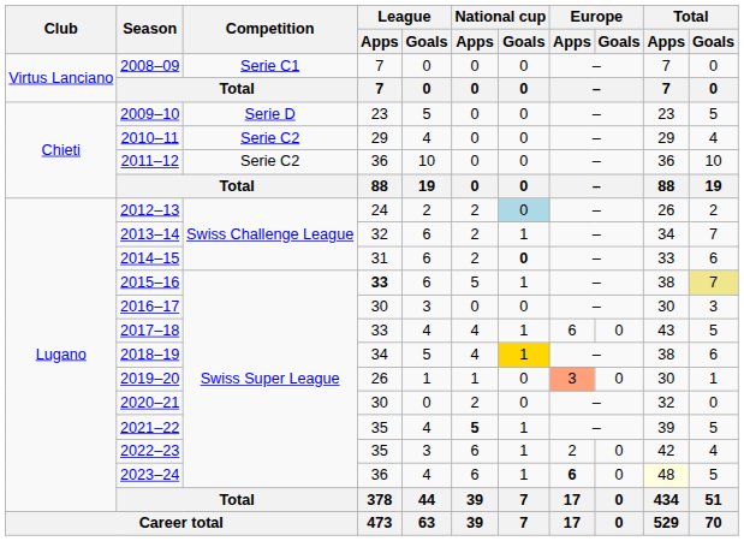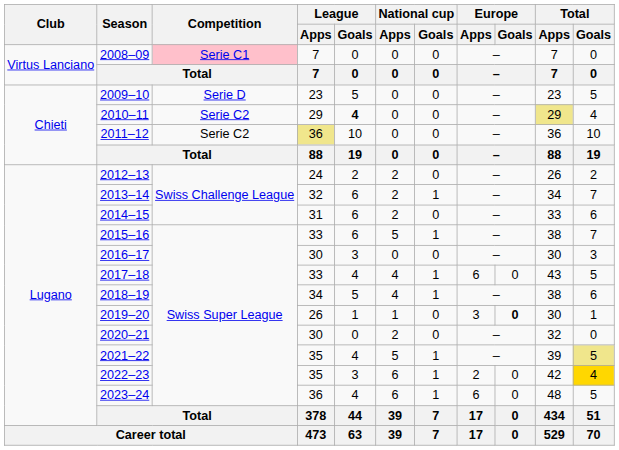2008–09 | Competition: no background -> pink background
2010–11 | League / Goals: normal -> bold
2010–11 | Total / Apps: no background -> khaki background
2011–12 | League / Apps: no background -> khaki background
2012–13 | National cup / Goals: lightblue background -> no background
2014–15 | National cup / Goals: bold -> normal
2015–16 | League / Apps: bold -> normal
2015–16 | Total / Goals: khaki background -> no background
2018–19 | National cup / Goals: gold background -> no background
2019–20 | Europe / Apps: lightsalmon background -> no background
2019–20 | Europe / Goals: normal -> bold
2021–22 | National cup / Apps: bold -> normal
2021–22 | Total / Goals: no background -> khaki background
2022–23 | Total / Goals: no background -> gold background
2023–24 | Europe / Apps: bold -> normal
2023–24 | Total / Apps: lightyellow background -> no background
